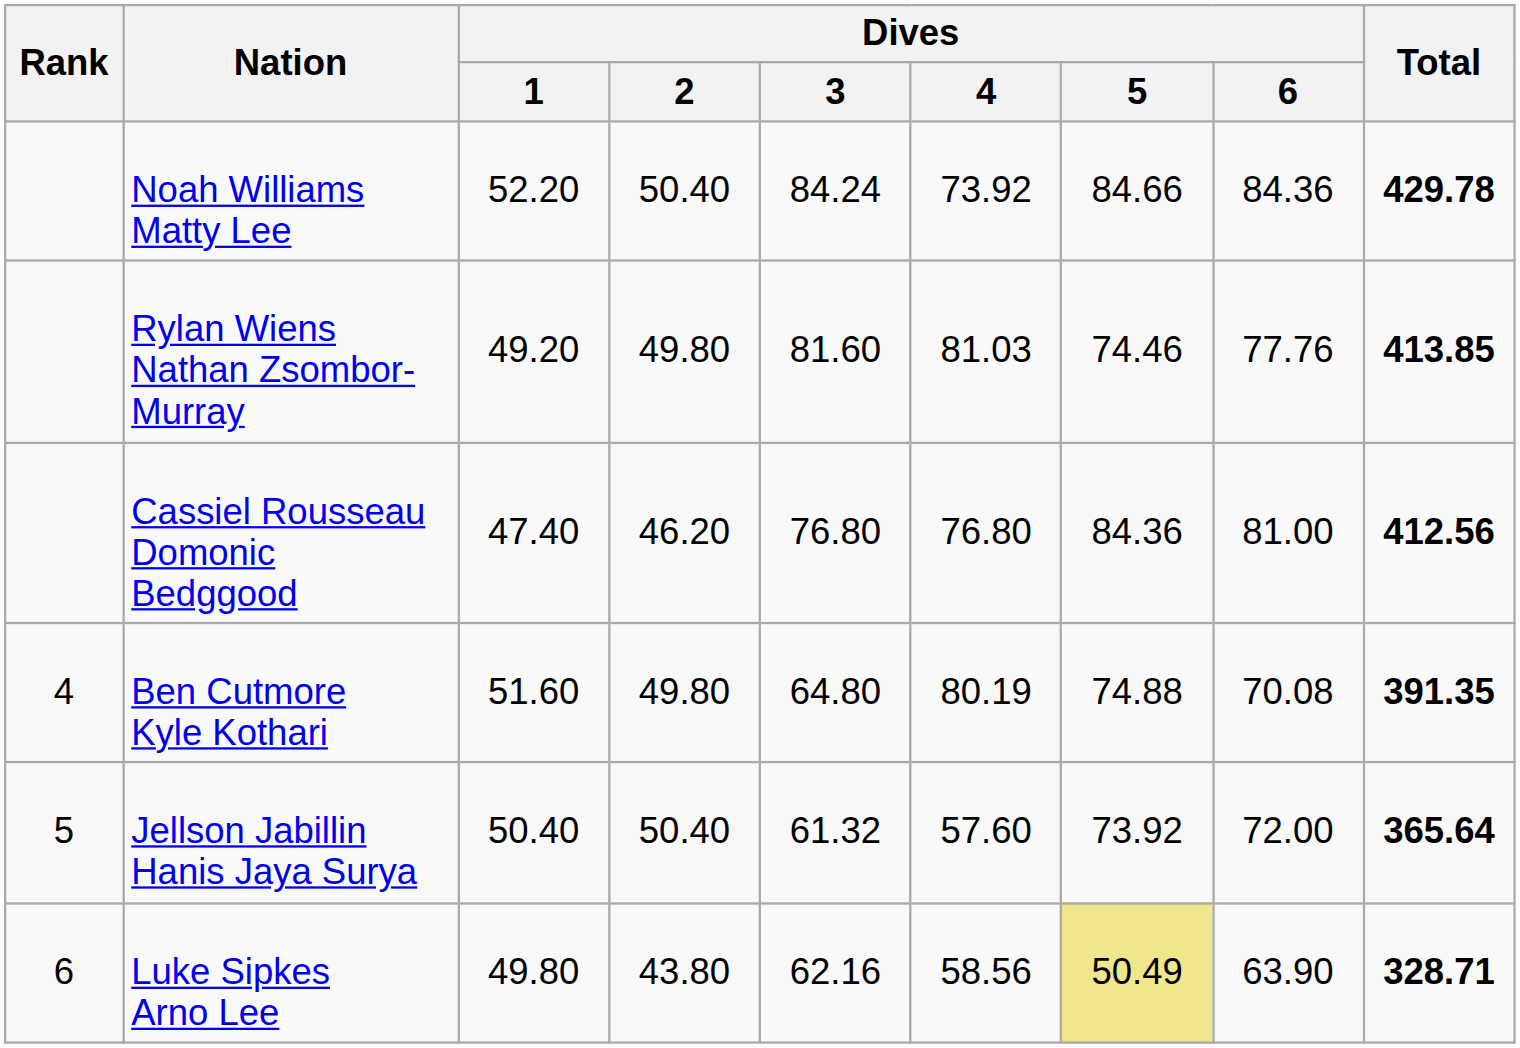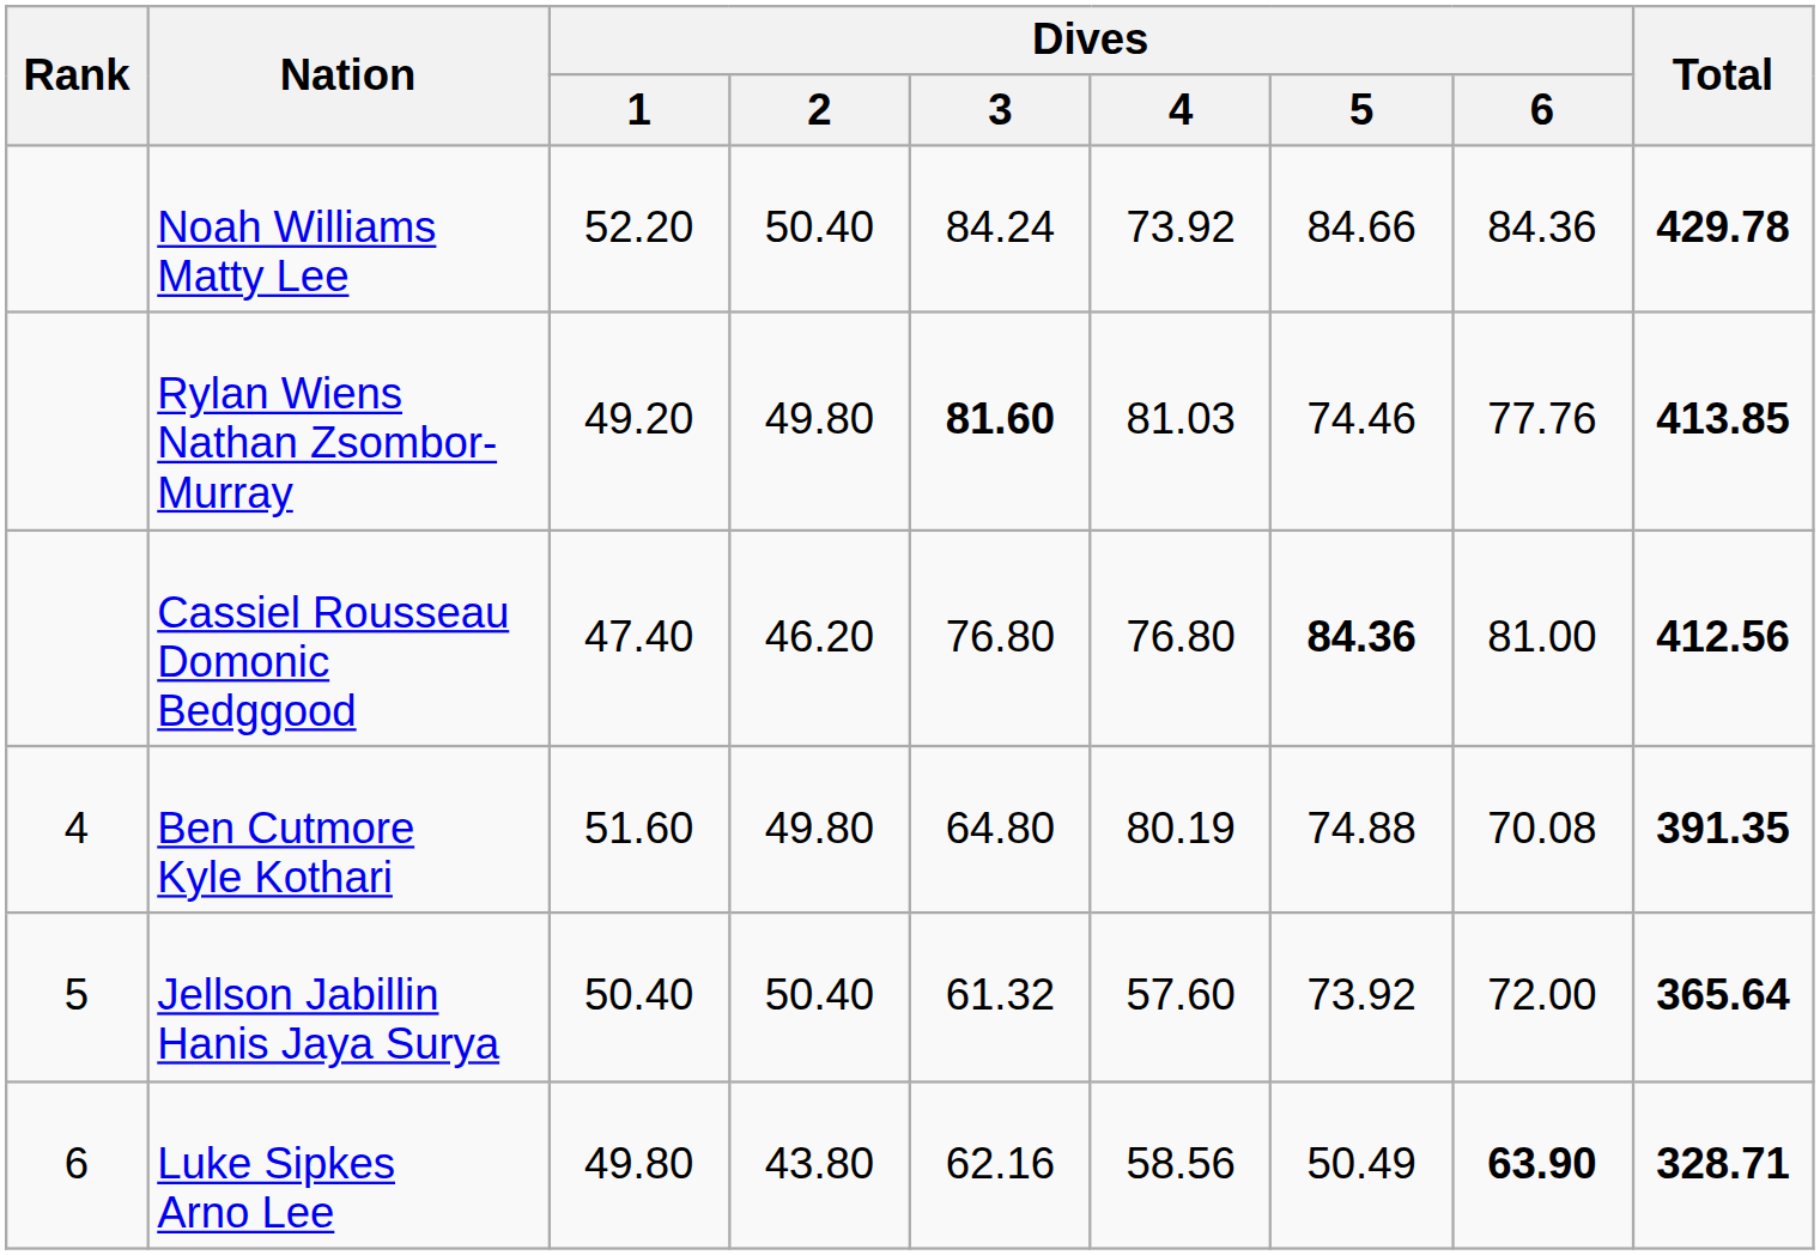Rylan Wiens Nathan Zsombor-Murray | Dives / 3: normal -> bold
Cassiel Rousseau Domonic Bedggood | Dives / 5: normal -> bold
Luke Sipkes Arno Lee | Dives / 5: khaki background -> no background
Luke Sipkes Arno Lee | Dives / 6: normal -> bold
